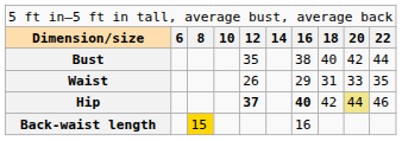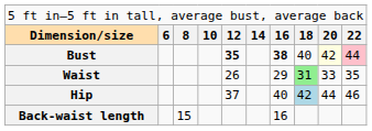Bust | column 5: normal -> bold
Bust | column 7: normal -> bold
Bust | column 9: no background -> lightyellow background
Bust | column 10: no background -> pink background
Waist | column 8: no background -> lightgreen background
Hip | column 5: bold -> normal
Hip | column 7: bold -> normal
Hip | column 8: no background -> lightblue background
Hip | column 9: khaki background -> no background
Back-waist length | column 3: gold background -> no background
